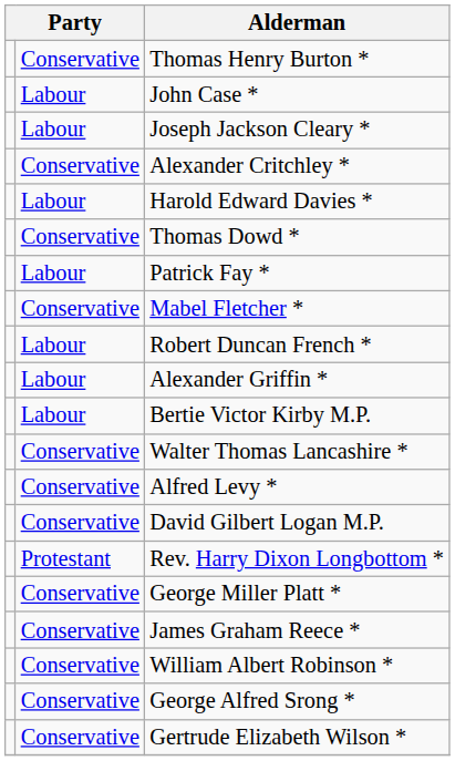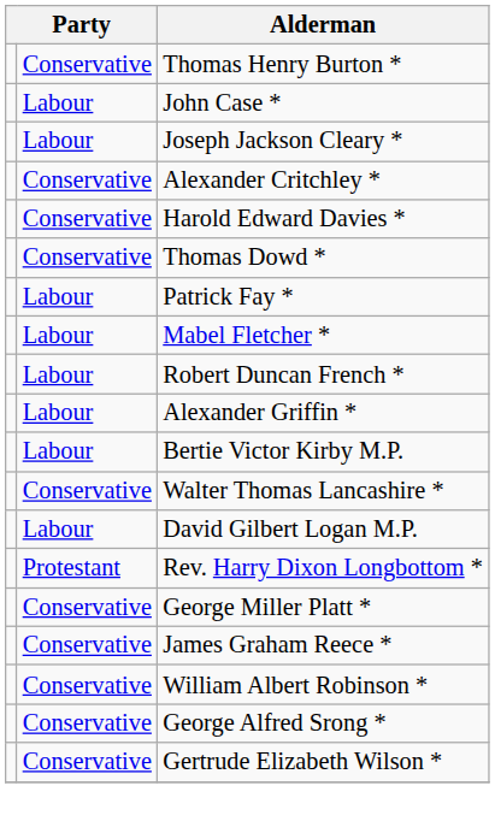Harold Edward Davies * | column 2: Labour -> Conservative
Mabel Fletcher * | column 2: Conservative -> Labour
- row: Conservative | Alfred Levy *
David Gilbert Logan M.P. | column 2: Conservative -> Labour
